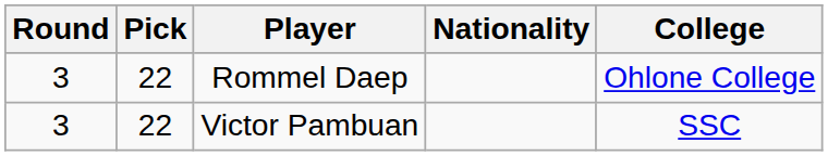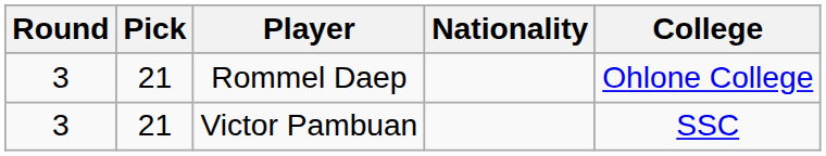Rommel Daep | Pick: 22 -> 21
Victor Pambuan | Pick: 22 -> 21
